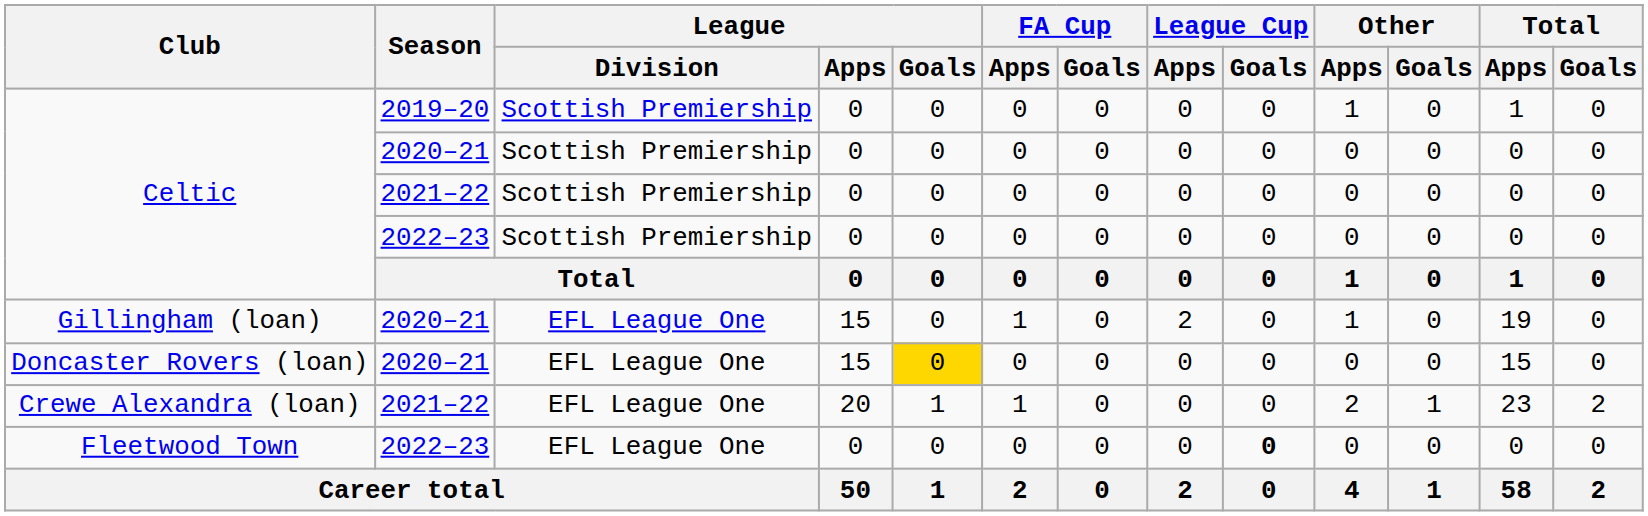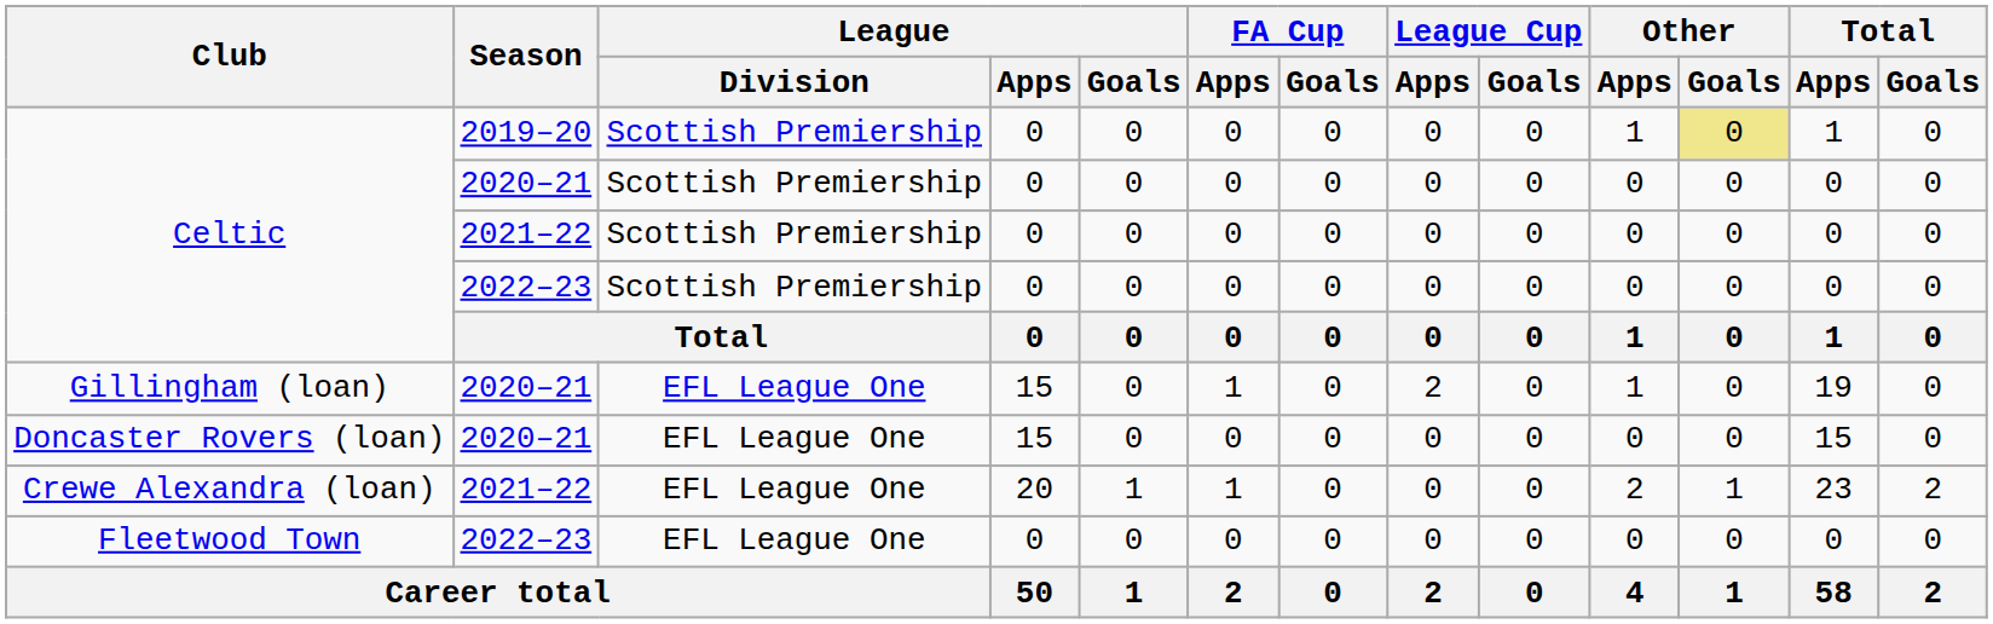Celtic / 2019–20 | Other / Goals: no background -> khaki background
Doncaster Rovers (loan) | League / Goals: gold background -> no background
Fleetwood Town | League Cup / Goals: bold -> normal
